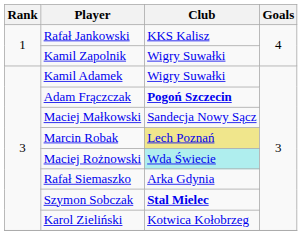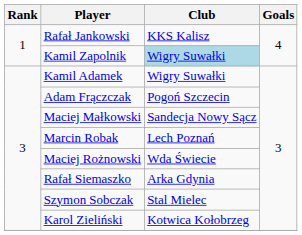Kamil Zapolnik | Club: no background -> lightblue background
Adam Frączczak | Club: bold -> normal
Marcin Robak | Club: khaki background -> no background
Maciej Rożnowski | Club: paleturquoise background -> no background
Szymon Sobczak | Club: bold -> normal
